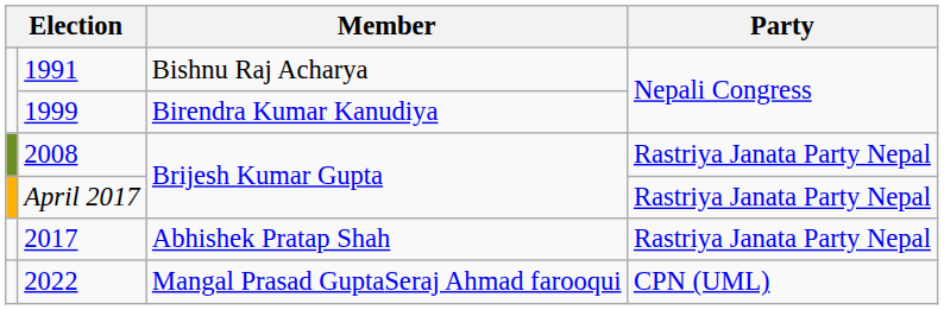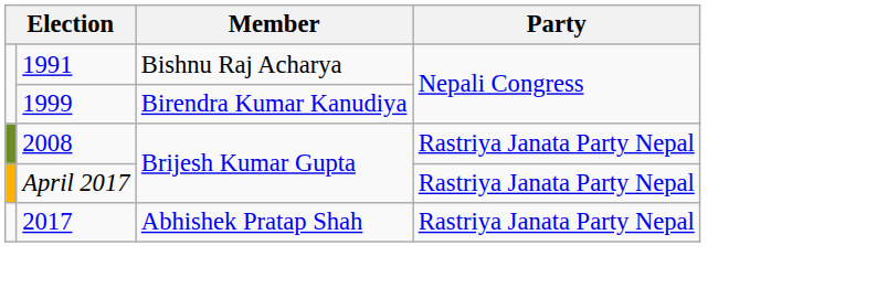- row: 2022 | Mangal Prasad GuptaSeraj Ahmad farooqui | CPN (UML)
